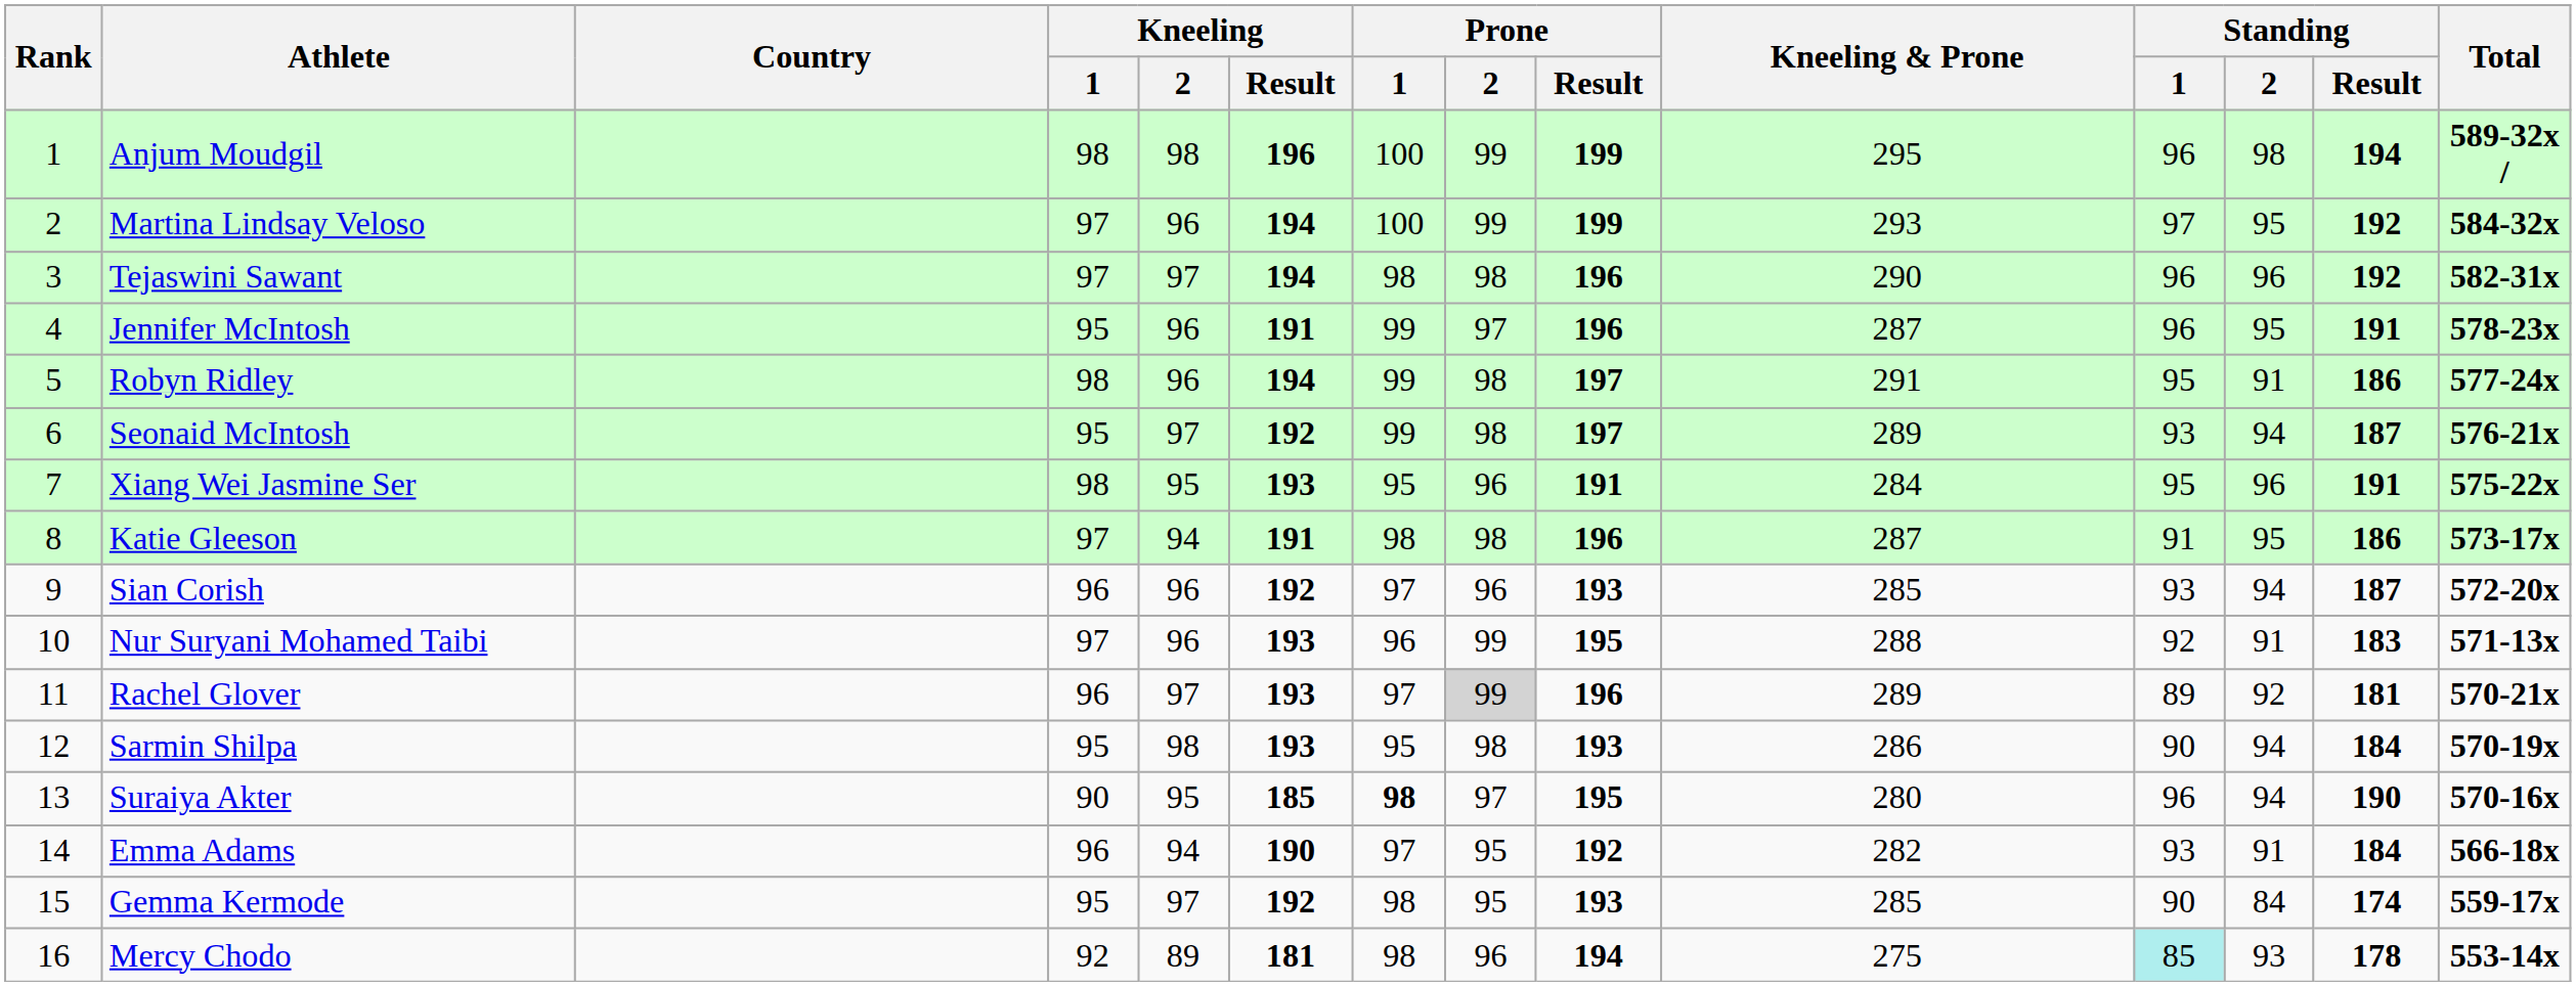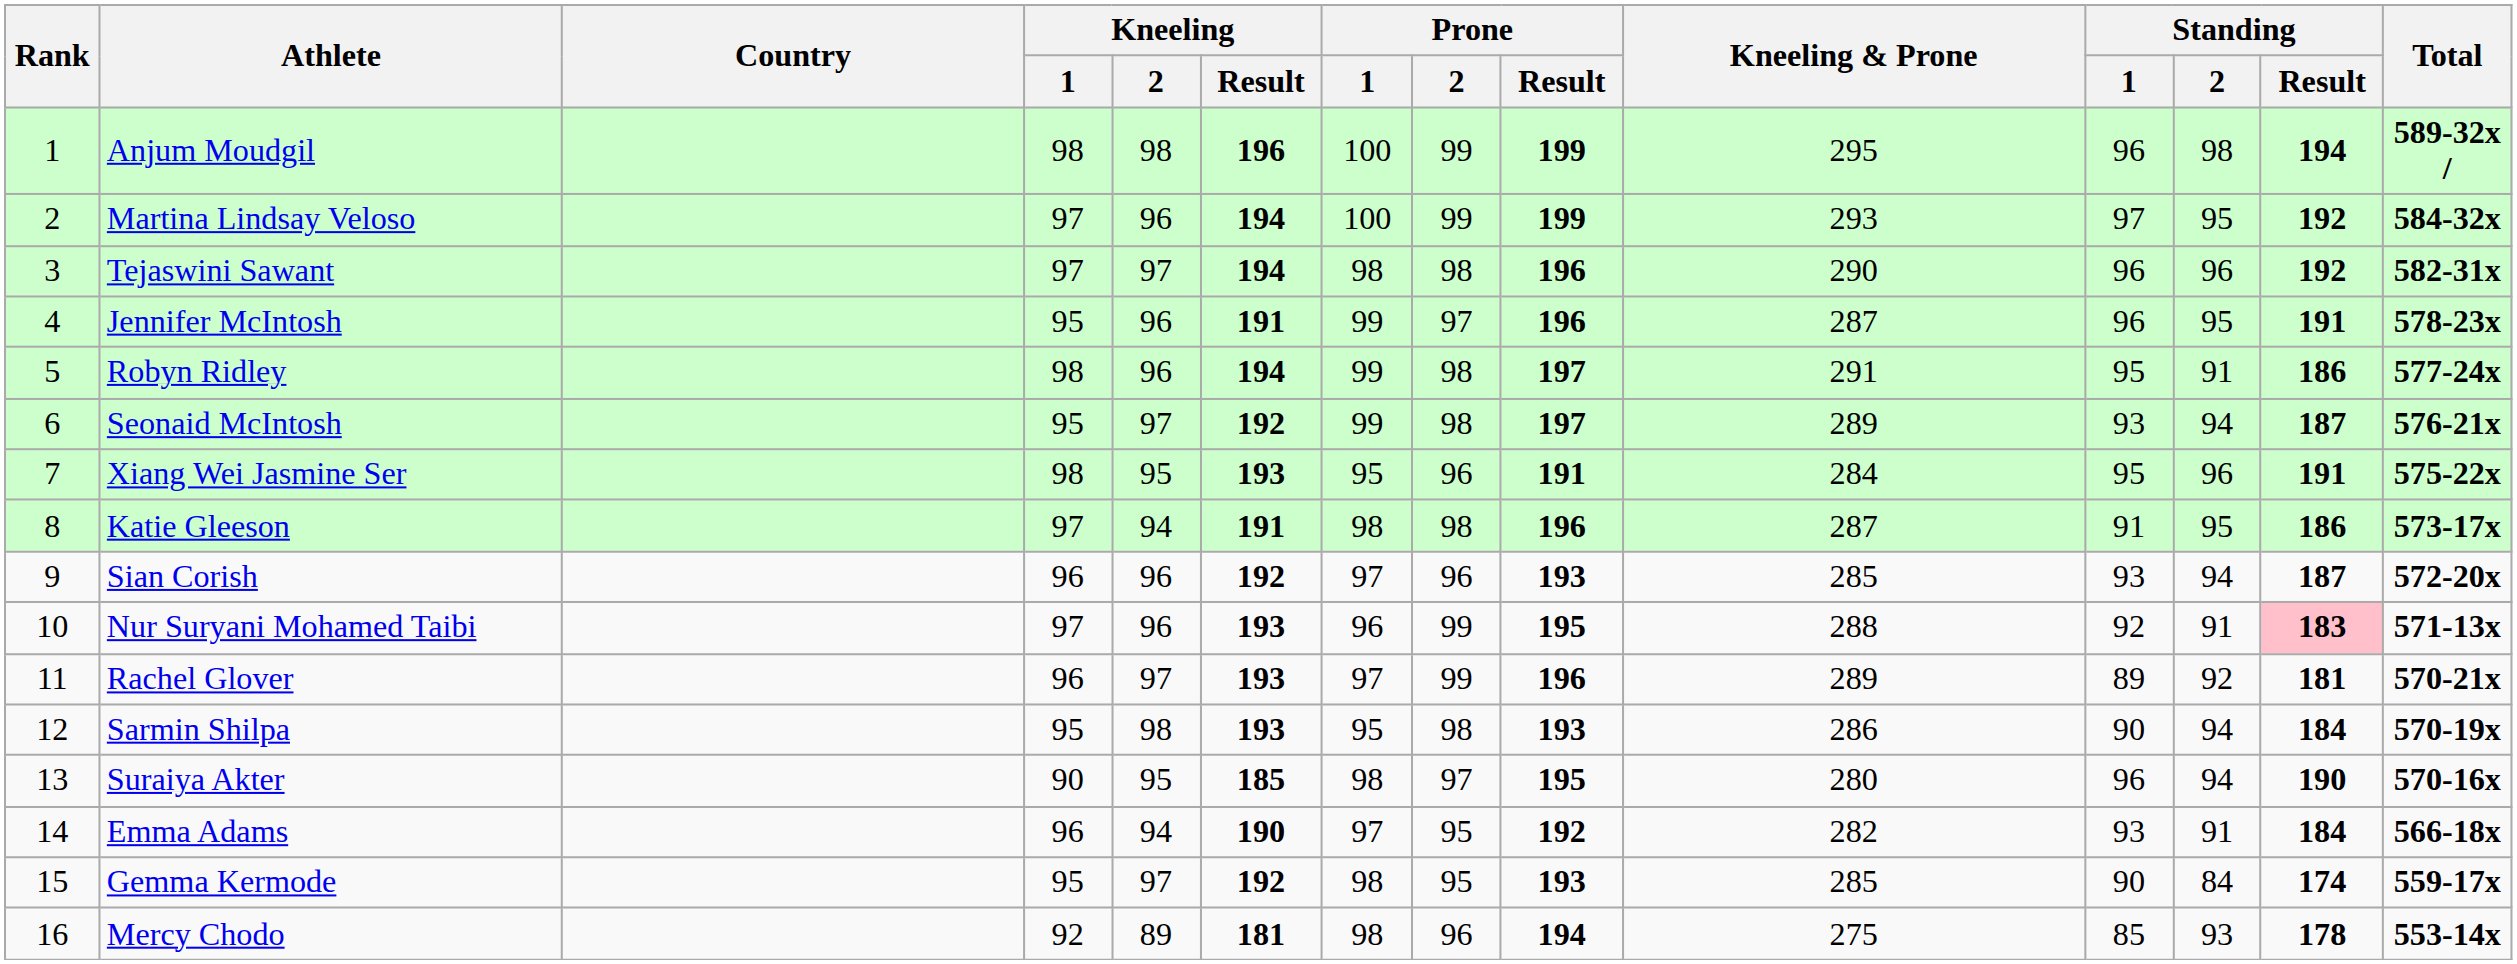Nur Suryani Mohamed Taibi | Standing / Result: no background -> pink background
Rachel Glover | Prone / 2: lightgrey background -> no background
Suraiya Akter | Prone / 1: bold -> normal
Mercy Chodo | Standing / 1: paleturquoise background -> no background
